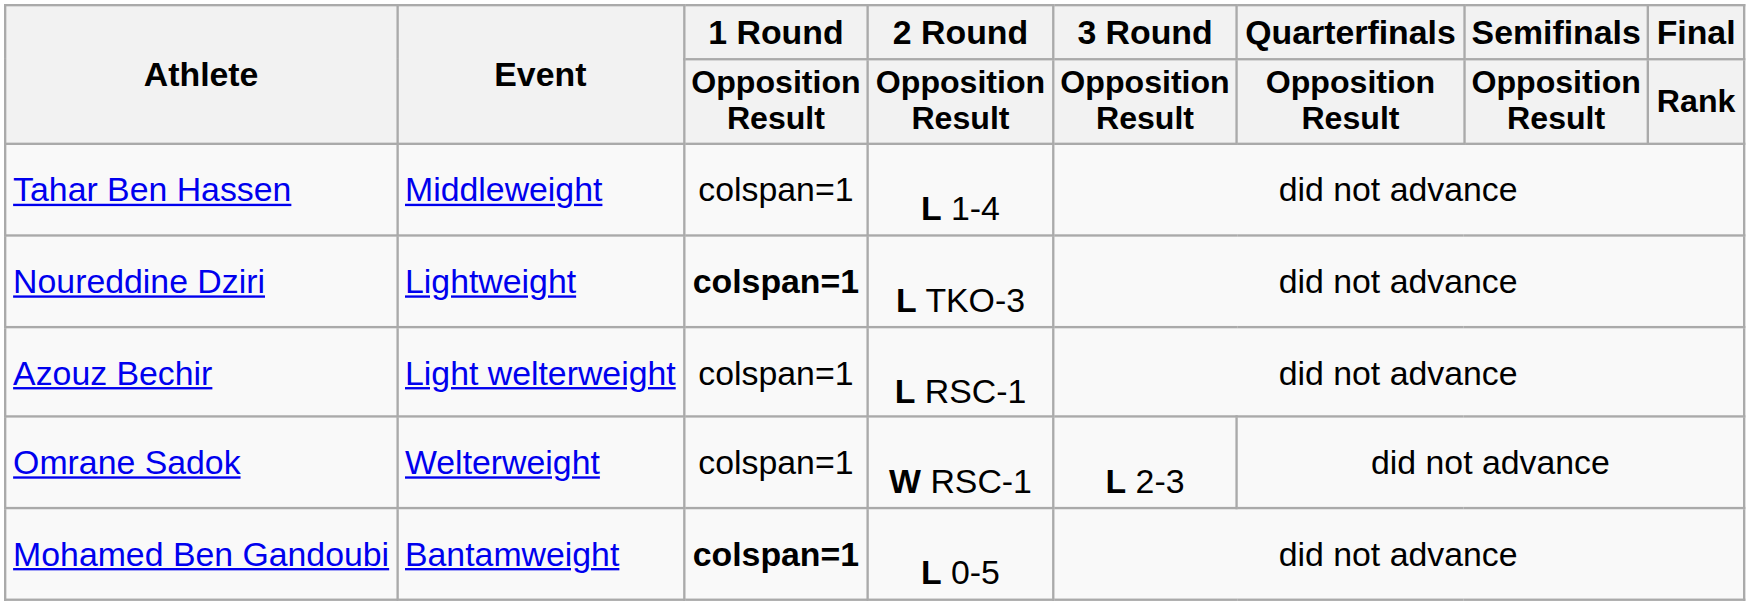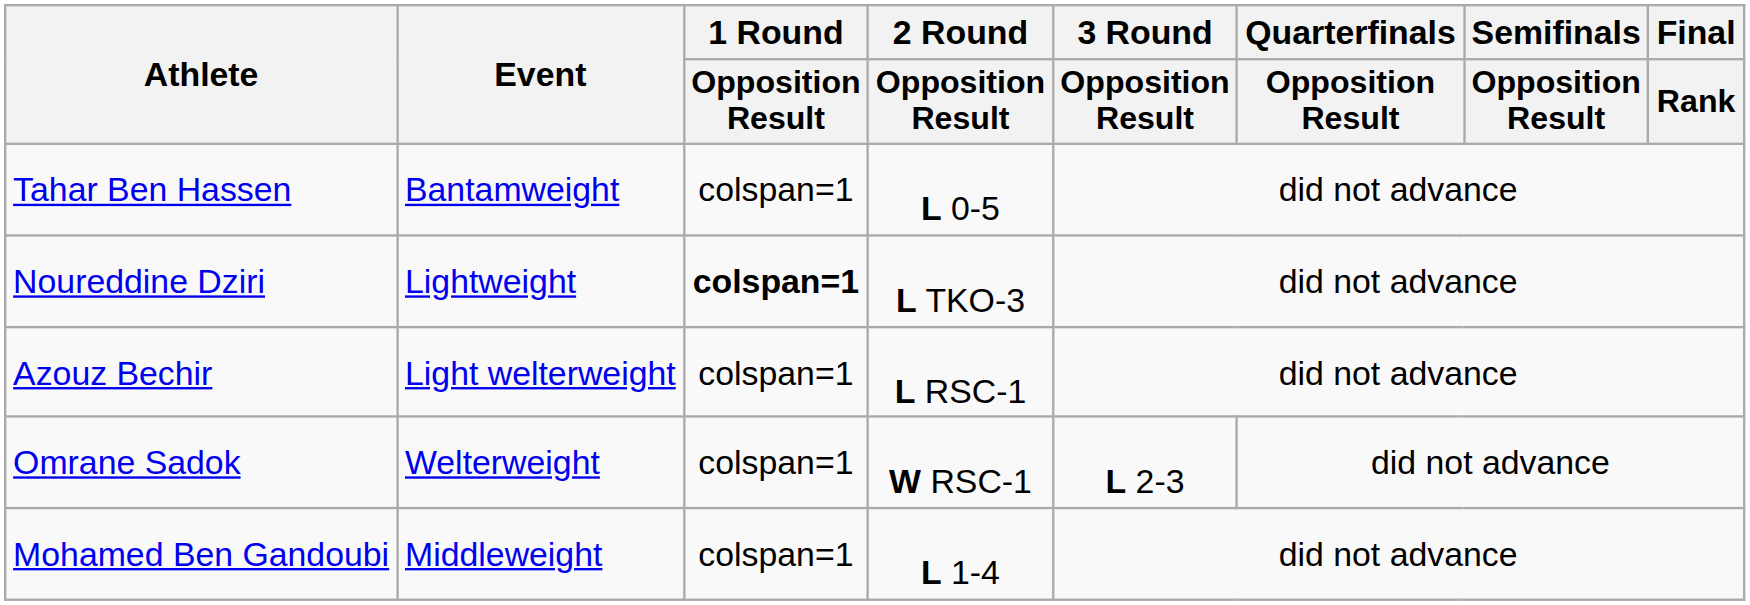Tahar Ben Hassen | Event: Middleweight -> Bantamweight
Tahar Ben Hassen | 2 Round / Opposition Result: L 1-4 -> L 0-5
Mohamed Ben Gandoubi | Event: Bantamweight -> Middleweight
Mohamed Ben Gandoubi | 1 Round / Opposition Result: bold -> normal
Mohamed Ben Gandoubi | 2 Round / Opposition Result: L 0-5 -> L 1-4
